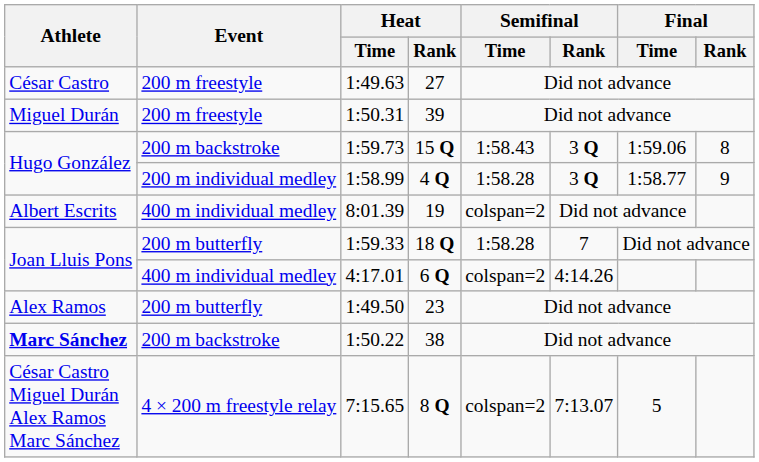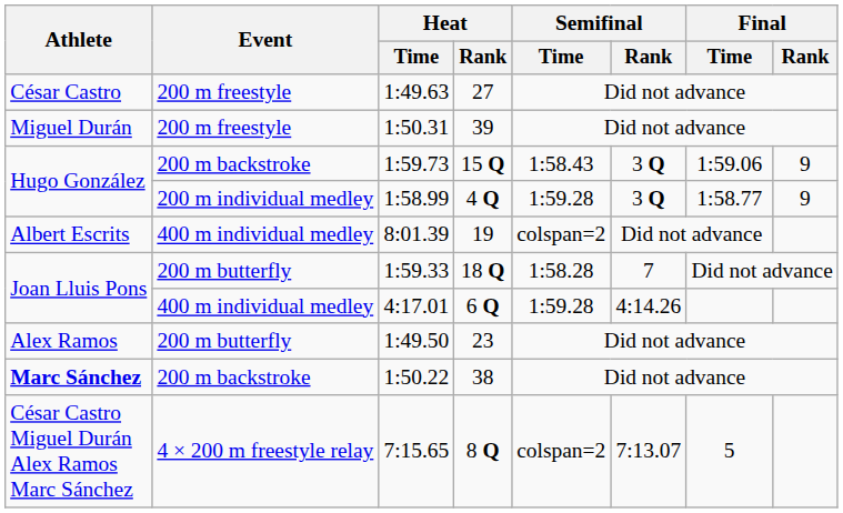1:59.73 | Final / Rank: 8 -> 9
1:58.99 | Semifinal / Time: 1:58.28 -> 1:59.28
4:17.01 | Semifinal / Time: colspan=2 -> 1:59.28
